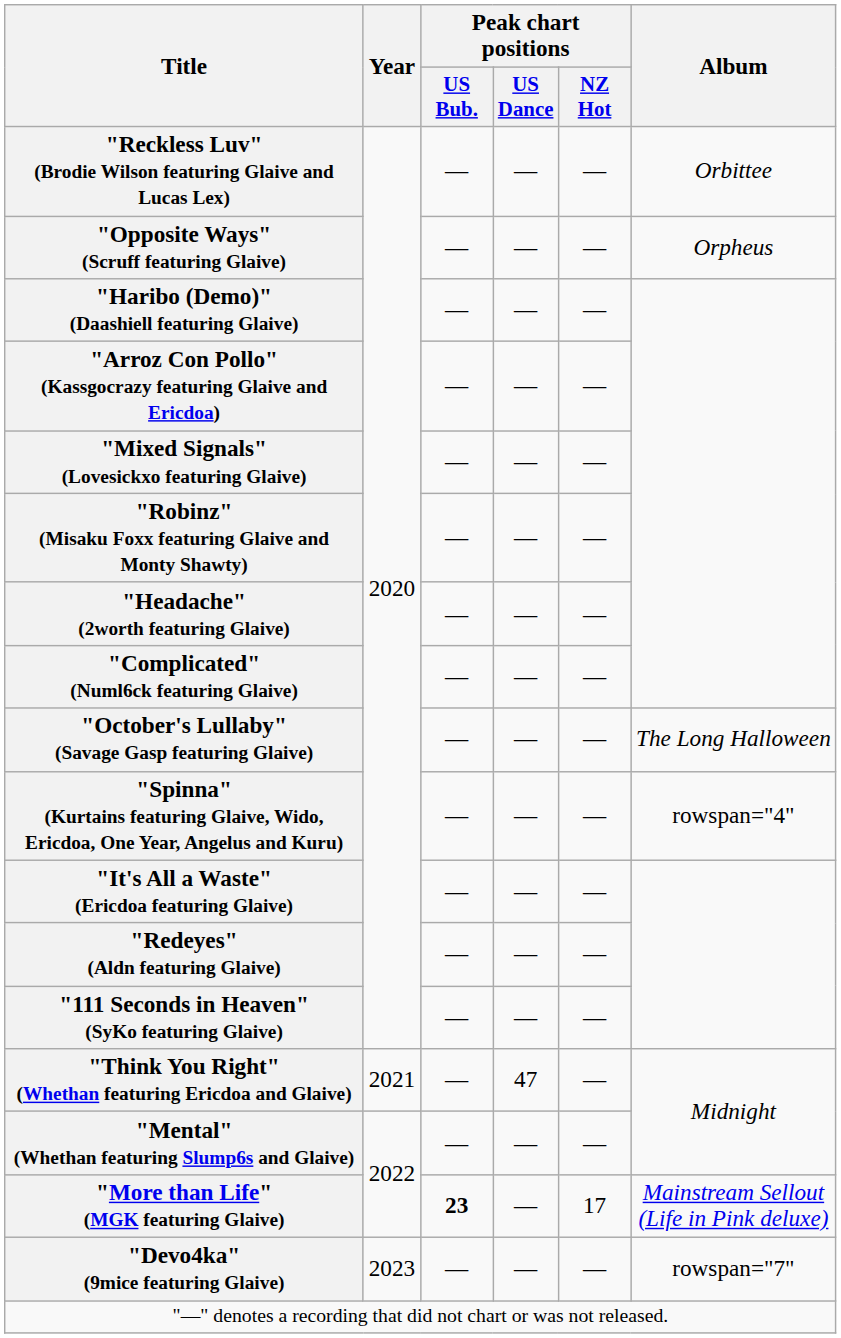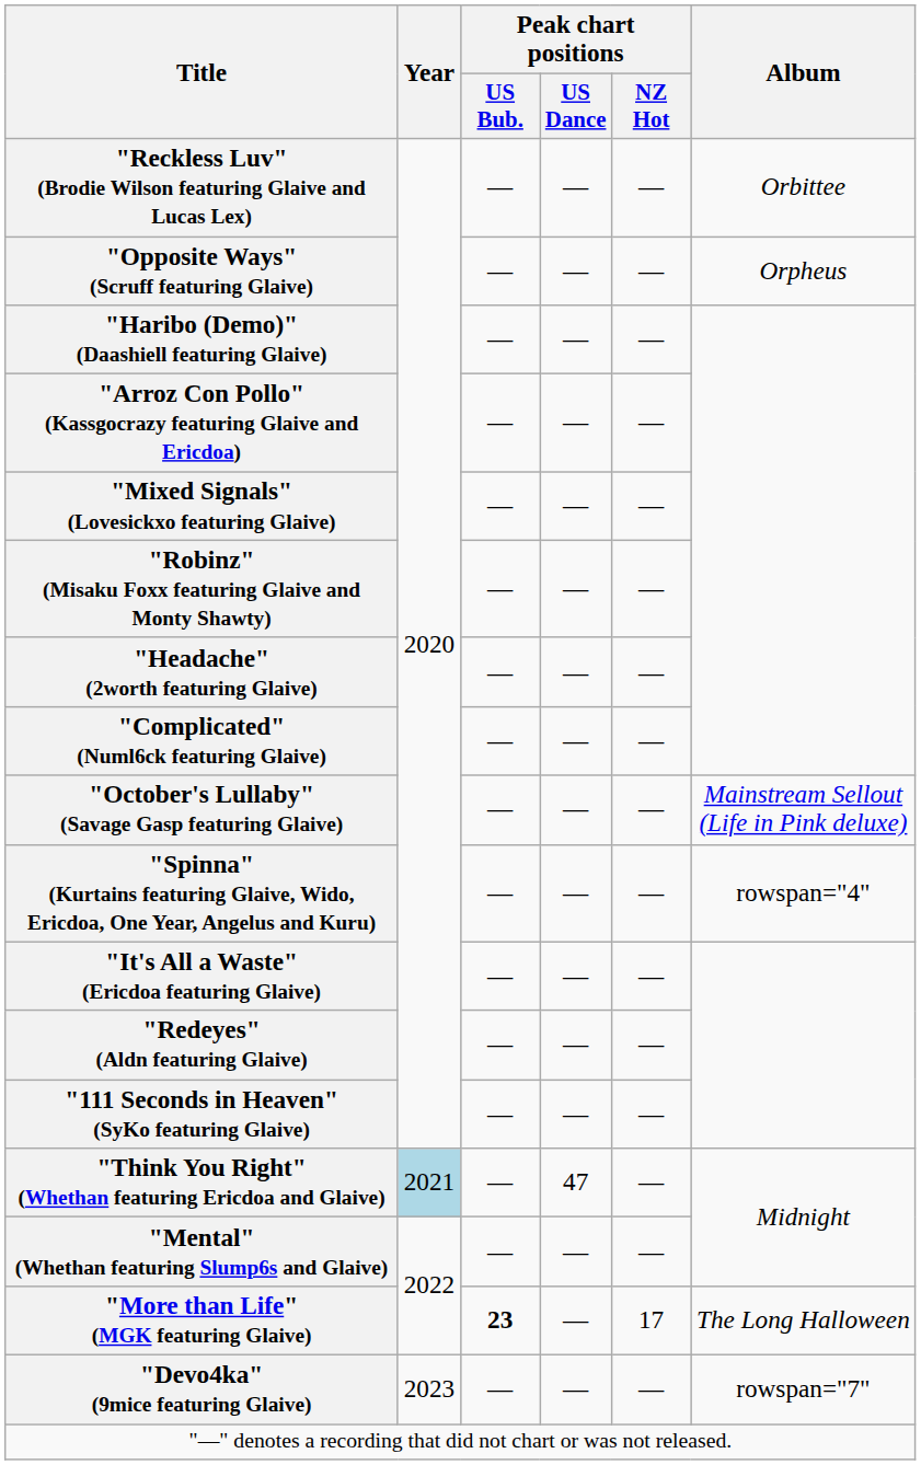"October's Lullaby" (Savage Gasp featuring Glaive) | Album: The Long Halloween -> Mainstream Sellout (Life in Pink deluxe)
"Think You Right" (Whethan featuring Ericdoa and Glaive) | Year: no background -> lightblue background
"More than Life" (MGK featuring Glaive) | Album: Mainstream Sellout (Life in Pink deluxe) -> The Long Halloween
